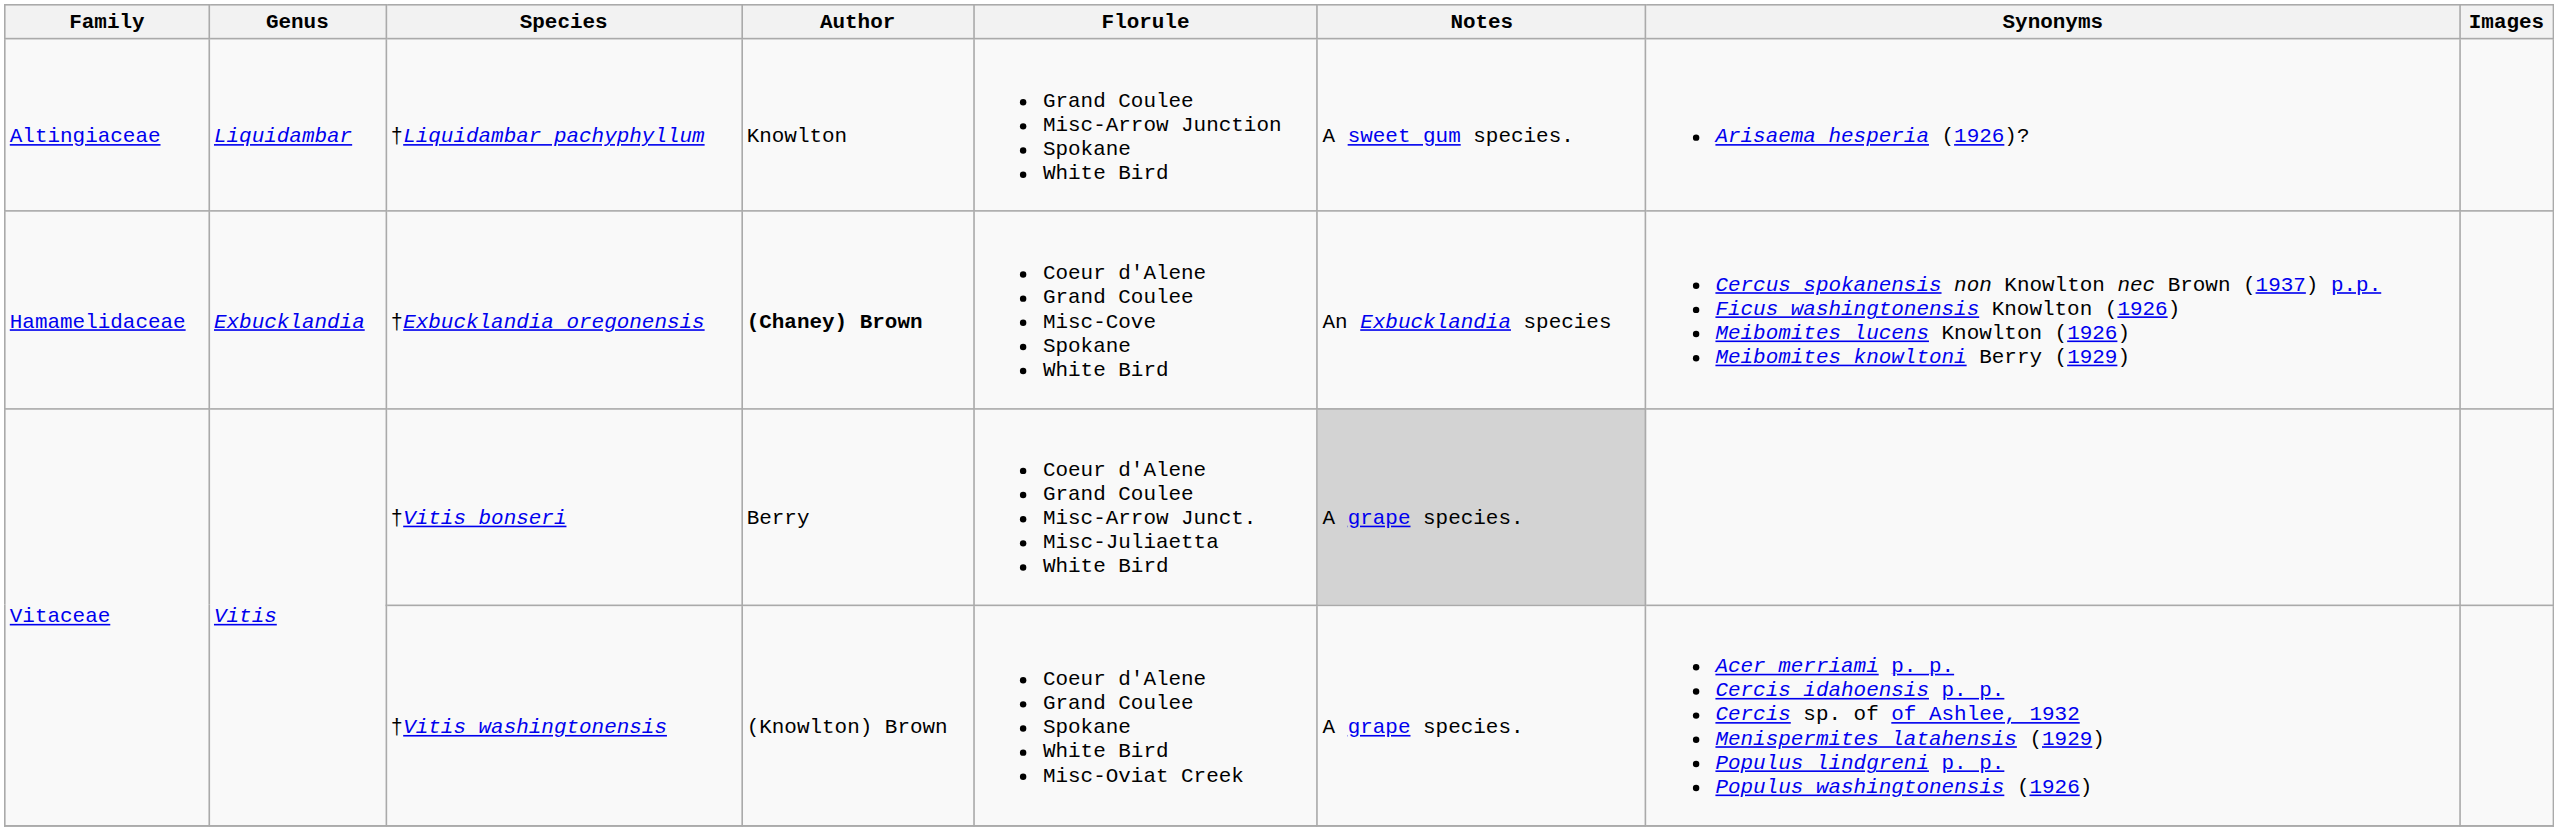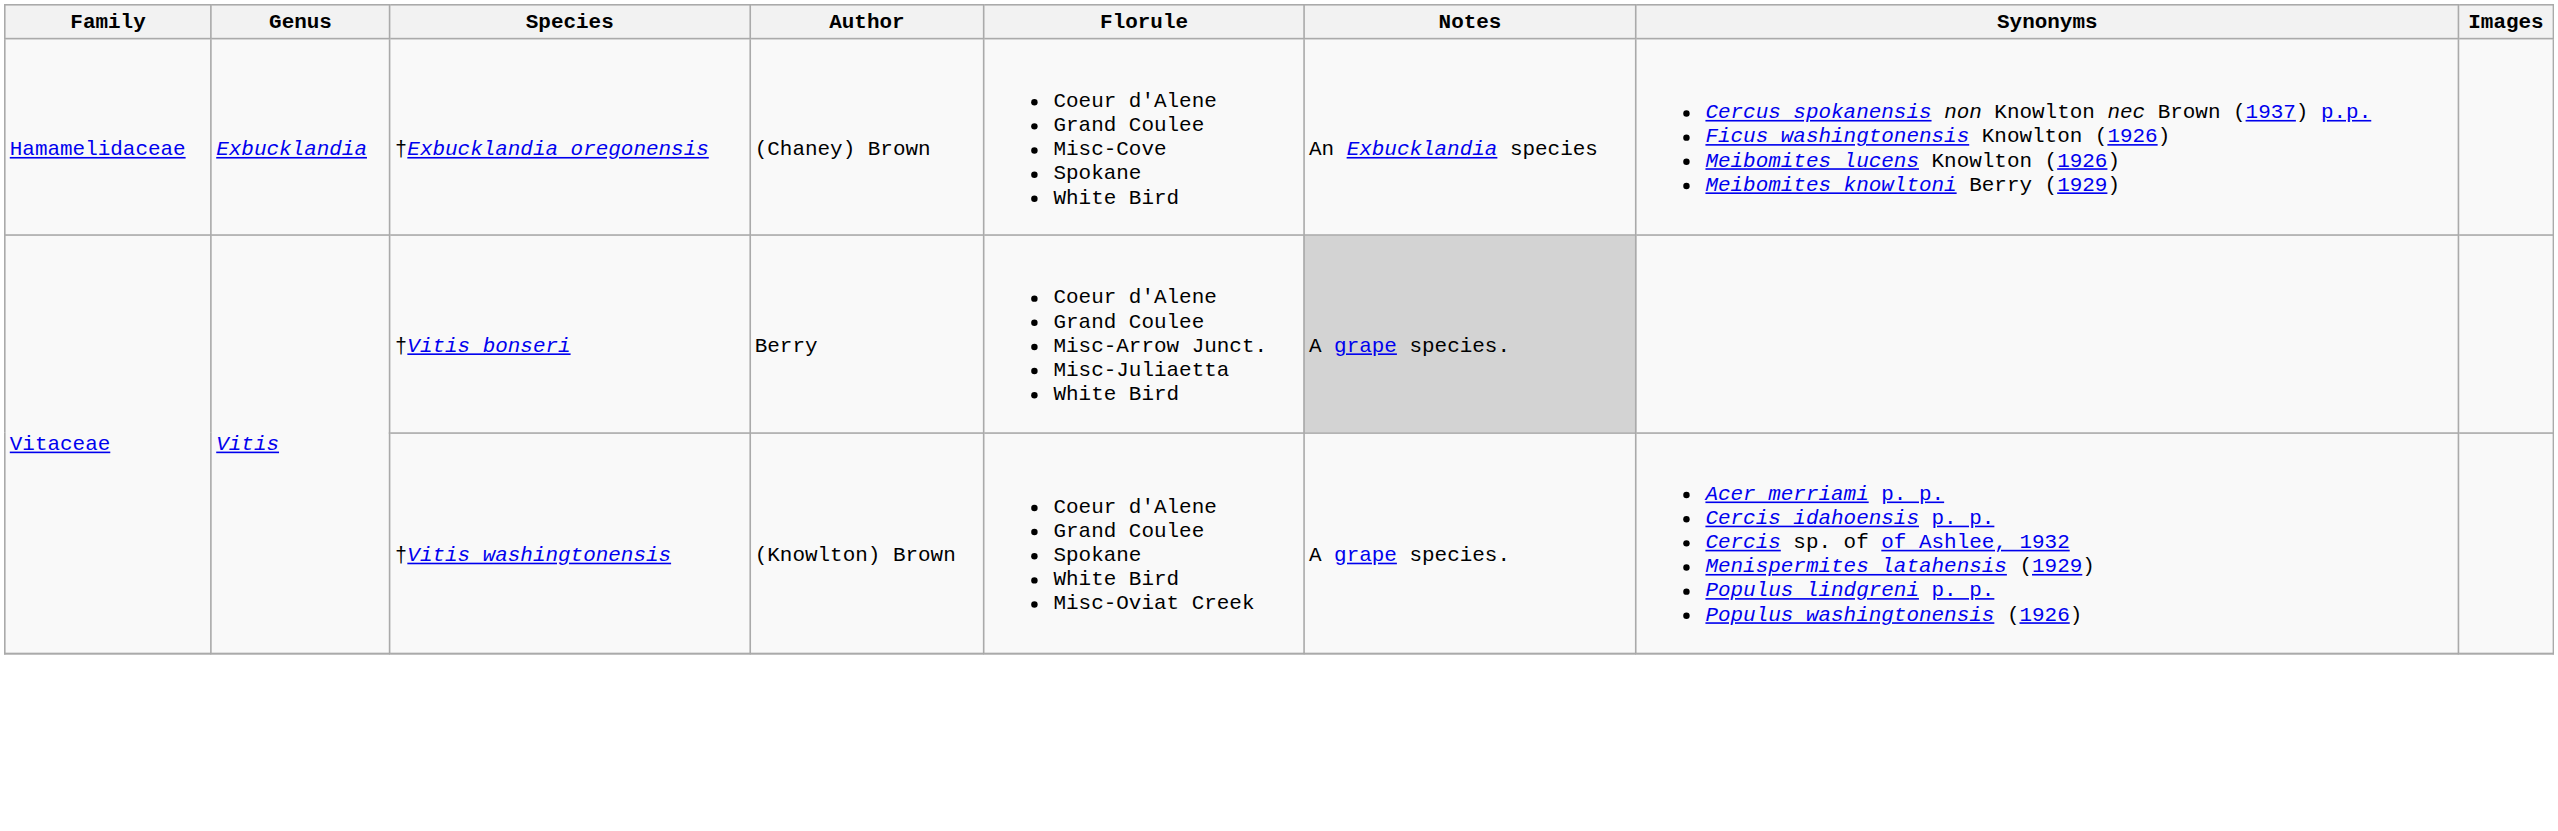- row: Altingiaceae | Liquidambar | †Liquidambar pachyphyllum | Knowlton | Grand Coulee Misc-Arrow Junction Spokane White Bird | A sweet gum species. | Arisaema hesperia (1926)?
†Exbucklandia oregonensis | Author: bold -> normal
